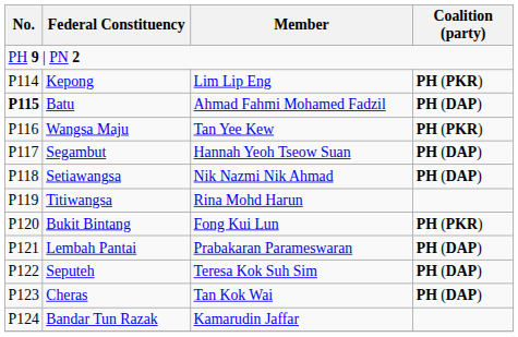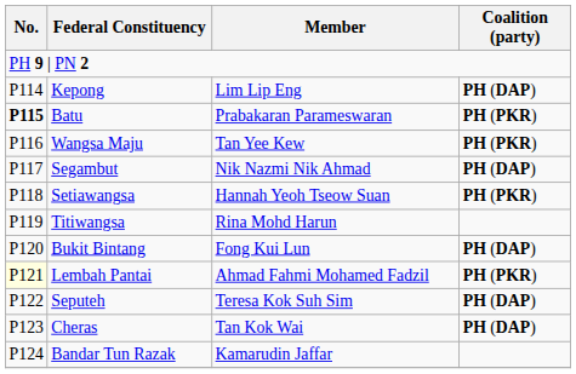Kepong | Coalition (party): PH (PKR) -> PH (DAP)
Batu | Member: Ahmad Fahmi Mohamed Fadzil -> Prabakaran Parameswaran
Batu | Coalition (party): PH (DAP) -> PH (PKR)
Segambut | Member: Hannah Yeoh Tseow Suan -> Nik Nazmi Nik Ahmad
Setiawangsa | Member: Nik Nazmi Nik Ahmad -> Hannah Yeoh Tseow Suan
Setiawangsa | Coalition (party): PH (DAP) -> PH (PKR)
Bukit Bintang | Coalition (party): PH (PKR) -> PH (DAP)
Lembah Pantai | No.: no background -> lightyellow background
Lembah Pantai | Member: Prabakaran Parameswaran -> Ahmad Fahmi Mohamed Fadzil
Lembah Pantai | Coalition (party): PH (DAP) -> PH (PKR)
